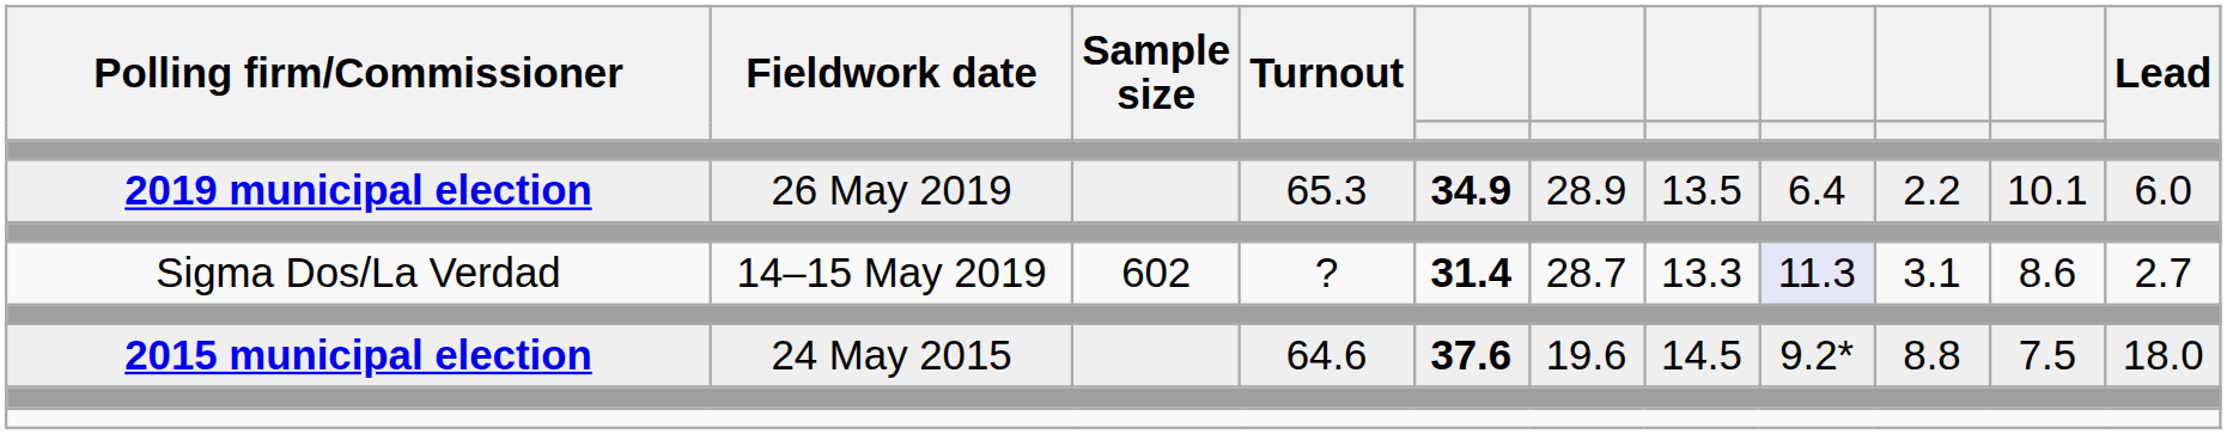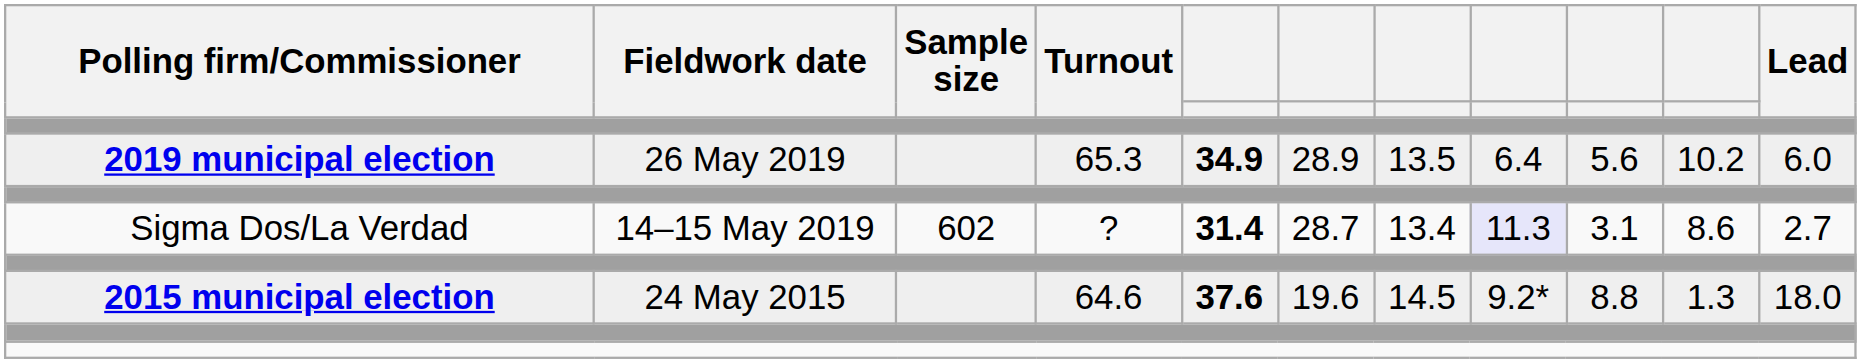2019 municipal election | column 9: 2.2 -> 5.6
2019 municipal election | column 10: 10.1 -> 10.2
Sigma Dos/La Verdad | column 7: 13.3 -> 13.4
2015 municipal election | column 10: 7.5 -> 1.3
